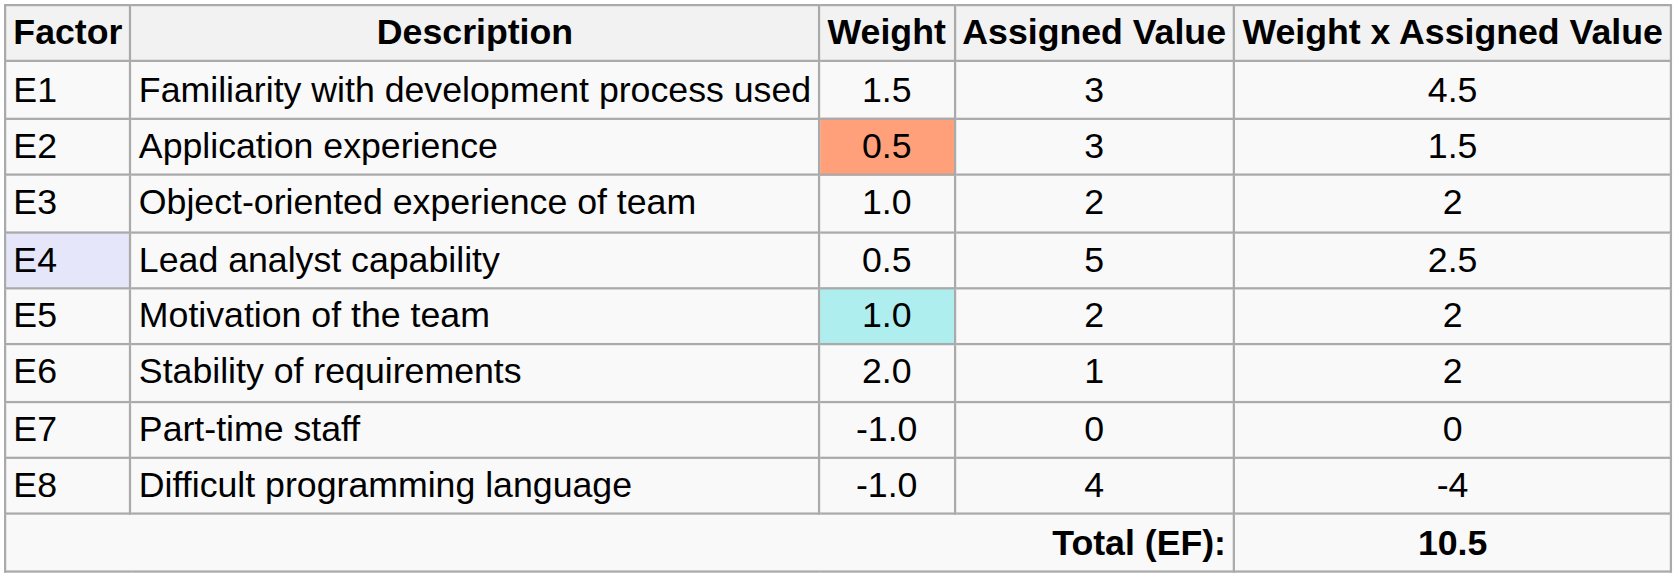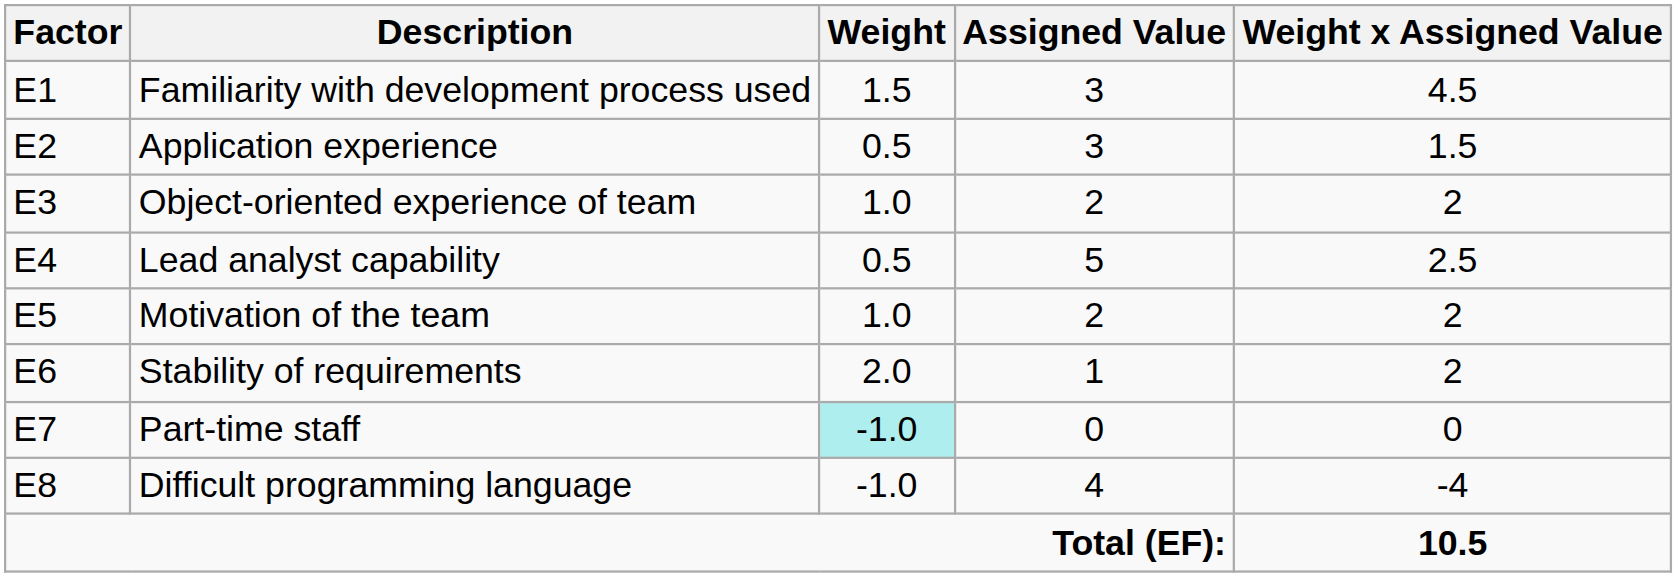Application experience | Weight: lightsalmon background -> no background
Lead analyst capability | Factor: lavender background -> no background
Motivation of the team | Weight: paleturquoise background -> no background
Part-time staff | Weight: no background -> paleturquoise background
